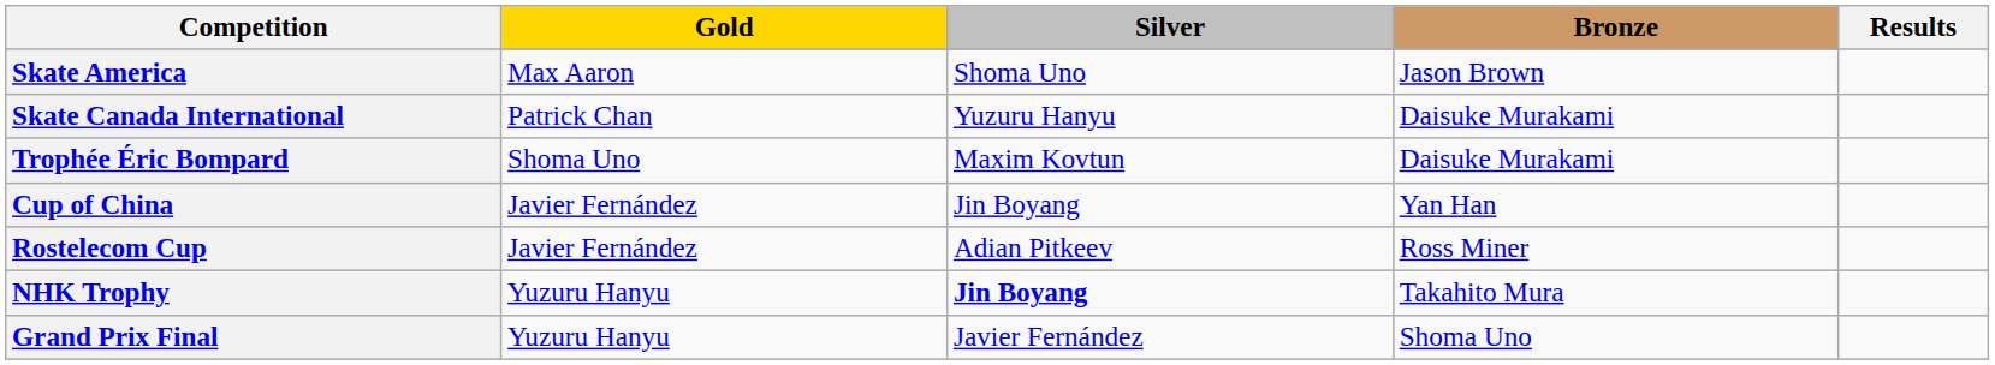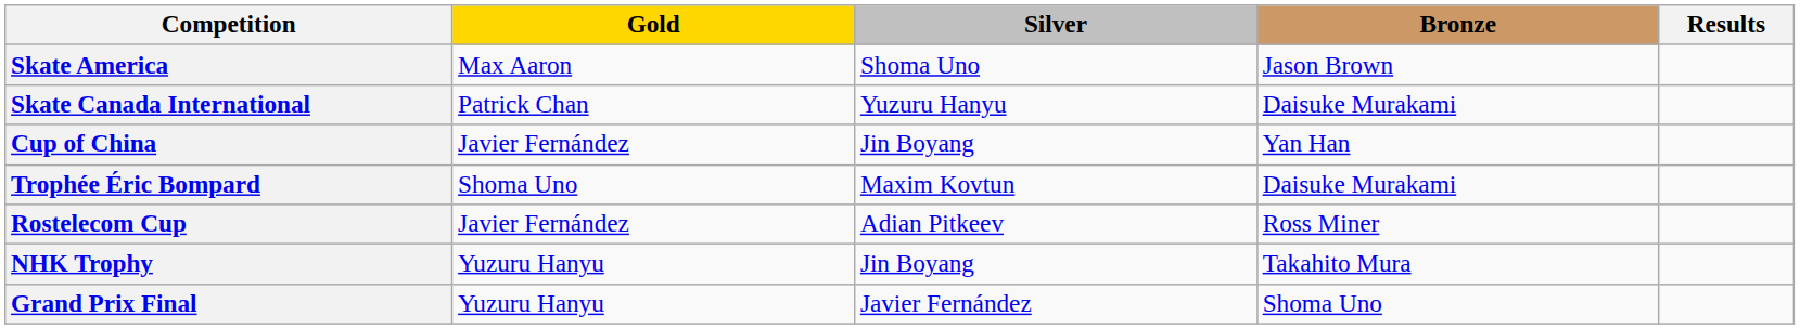rows swapped: Cup of China <-> Trophée Éric Bompard
NHK Trophy | Silver: bold -> normal
